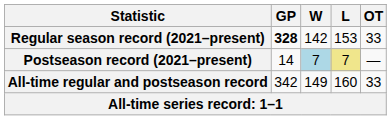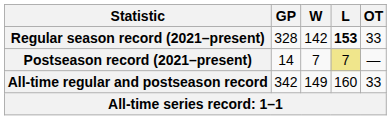Regular season record (2021–present) | GP: bold -> normal
Regular season record (2021–present) | L: normal -> bold
Postseason record (2021–present) | W: lightblue background -> no background
